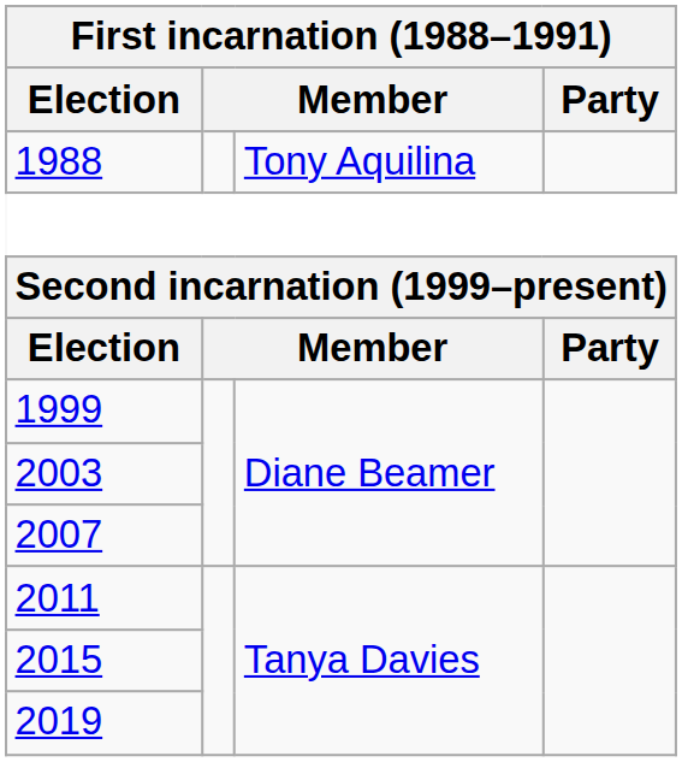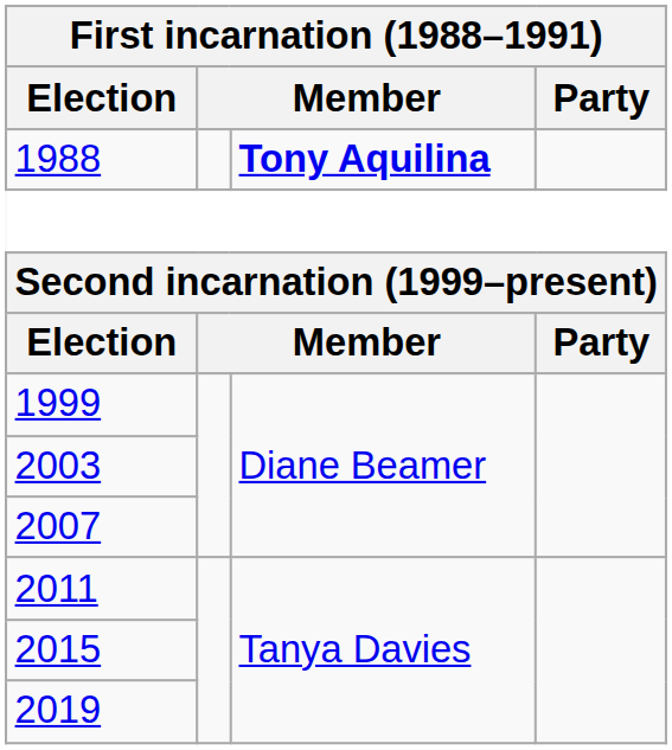1988 | column 3: normal -> bold
